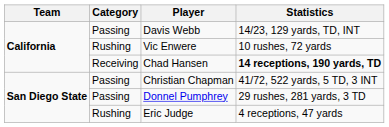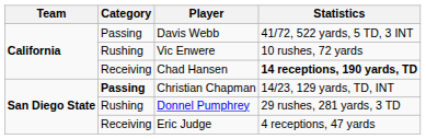Davis Webb | Statistics: 14/23, 129 yards, TD, INT -> 41/72, 522 yards, 5 TD, 3 INT
Christian Chapman | Category: normal -> bold
Christian Chapman | Statistics: 41/72, 522 yards, 5 TD, 3 INT -> 14/23, 129 yards, TD, INT
Donnel Pumphrey | Category: Passing -> Rushing
Eric Judge | Category: Rushing -> Receiving
